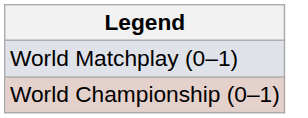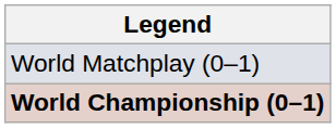row 3 | column 1: normal -> bold
